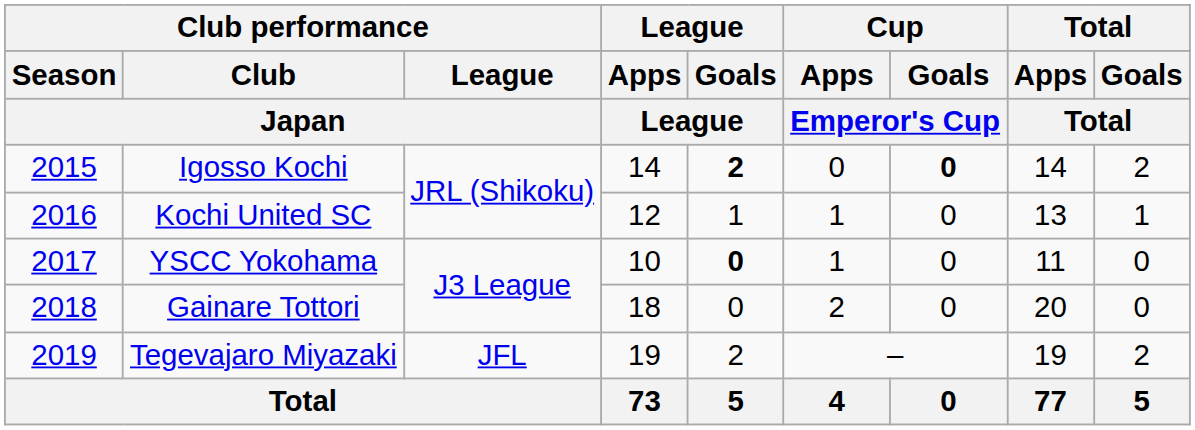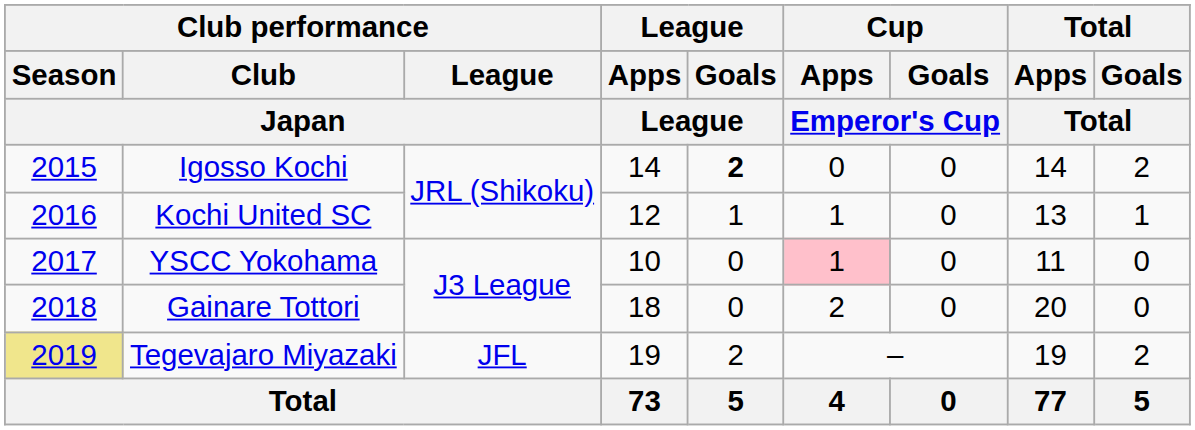Igosso Kochi | Cup / Goals / Emperor's Cup: bold -> normal
YSCC Yokohama | League / Goals / League: bold -> normal
YSCC Yokohama | Cup / Apps / Emperor's Cup: no background -> pink background
Tegevajaro Miyazaki | Club performance / Season / Japan: no background -> khaki background
